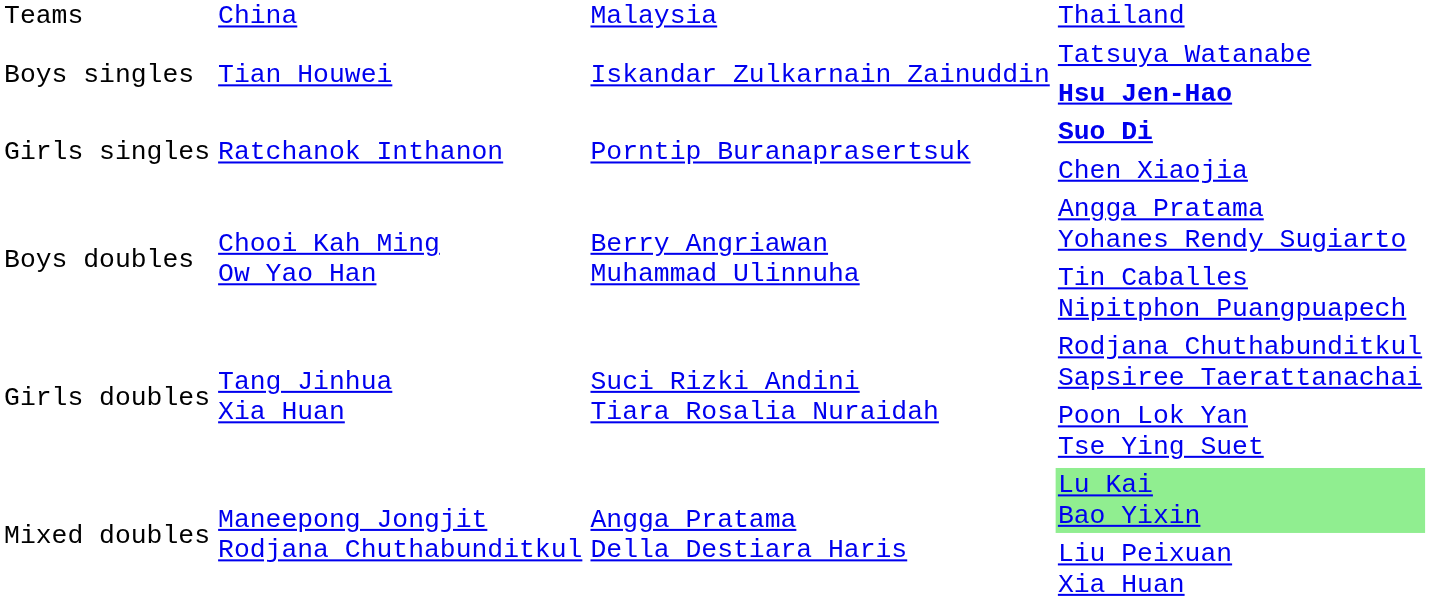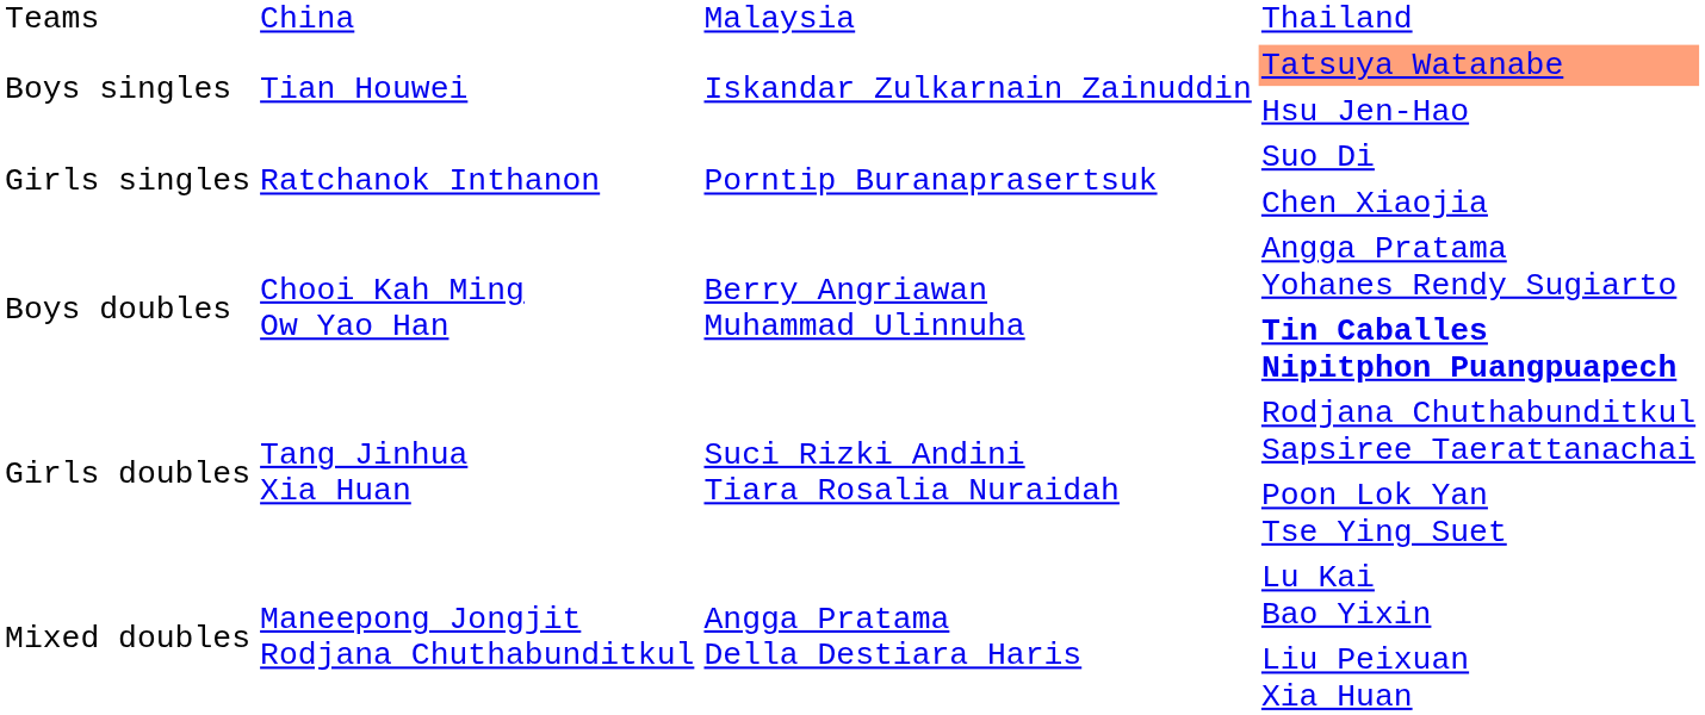Tatsuya Watanabe | column 4: no background -> lightsalmon background
Hsu Jen-Hao | column 4: bold -> normal
Suo Di | column 4: bold -> normal
Tin Caballes Nipitphon Puangpuapech | column 4: normal -> bold
Lu Kai Bao Yixin | column 4: lightgreen background -> no background
